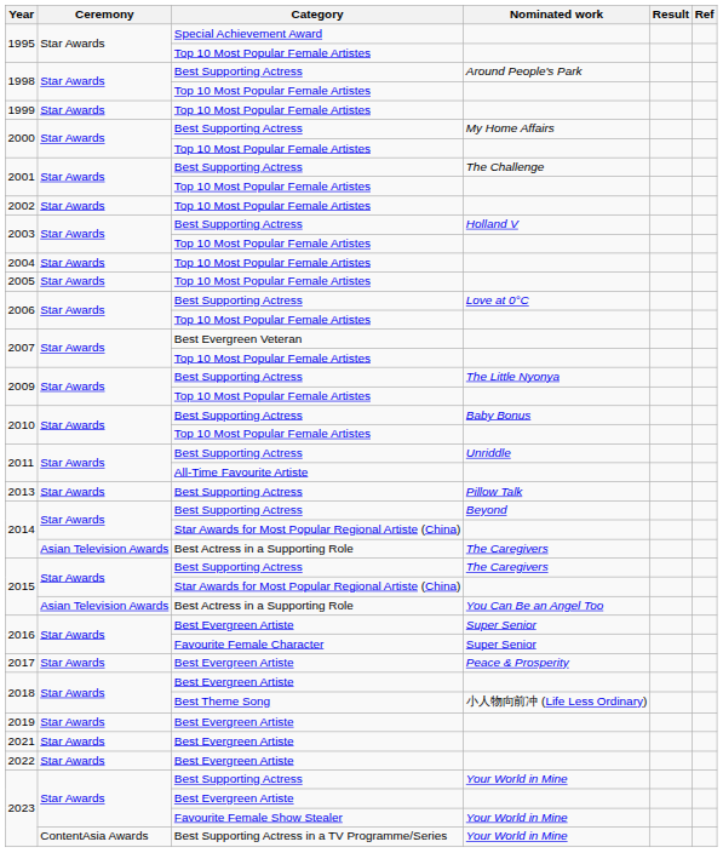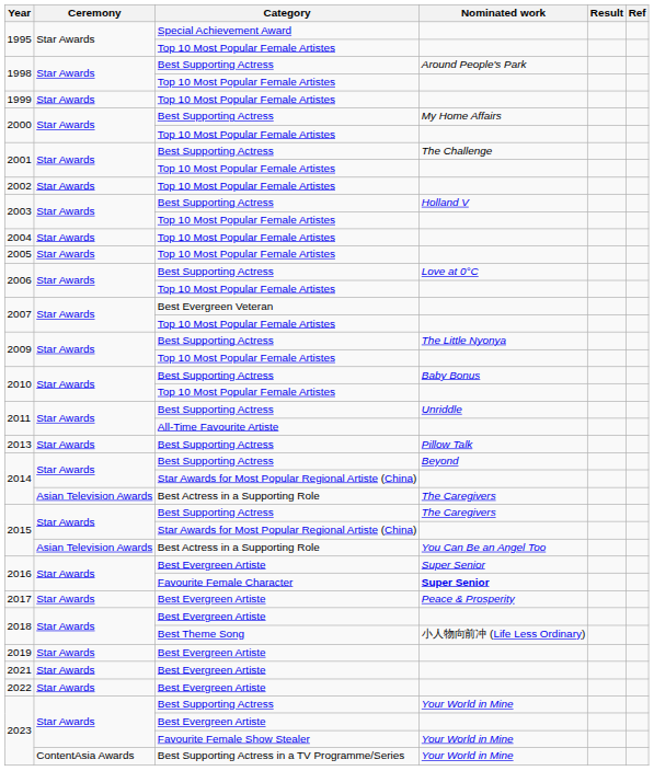2016 / Favourite Female Character | Nominated work: normal -> bold
